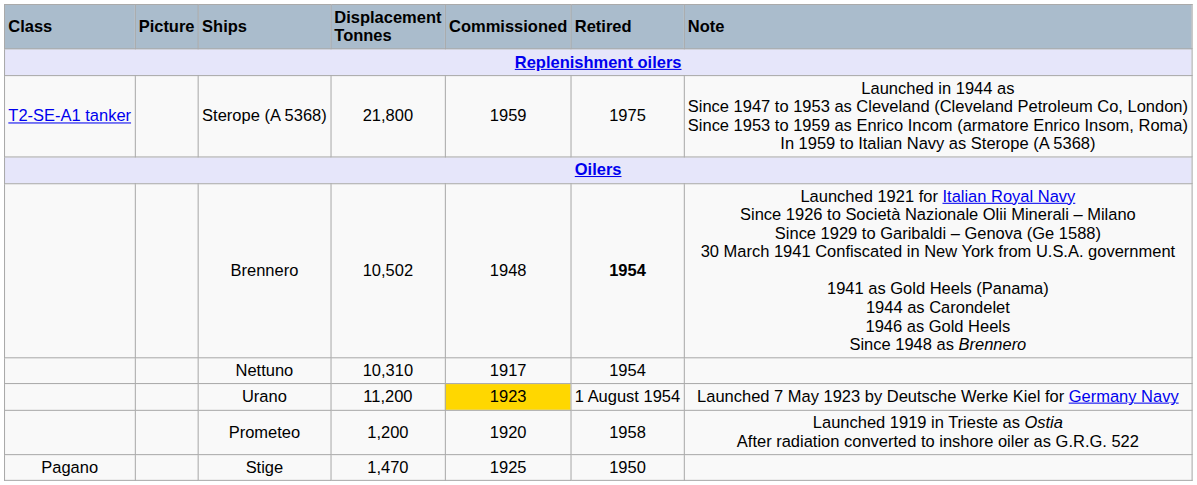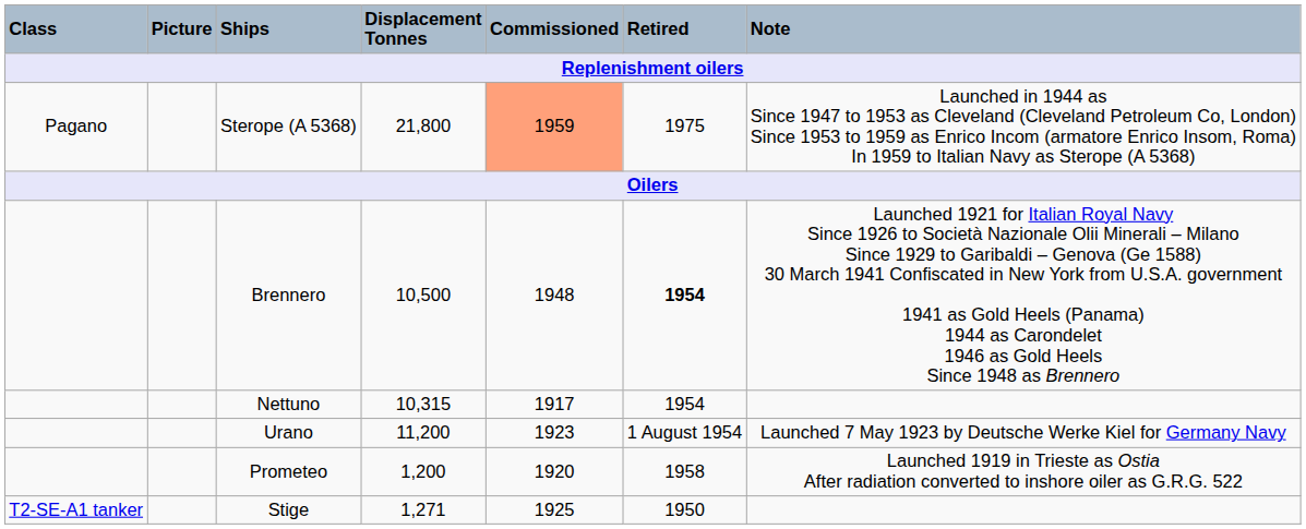Sterope (A 5368) | Class: T2-SE-A1 tanker -> Pagano
Sterope (A 5368) | Commissioned: no background -> lightsalmon background
Brennero | Displacement Tonnes: 10,502 -> 10,500
Nettuno | Displacement Tonnes: 10,310 -> 10,315
Urano | Commissioned: gold background -> no background
Stige | Class: Pagano -> T2-SE-A1 tanker
Stige | Displacement Tonnes: 1,470 -> 1,271
